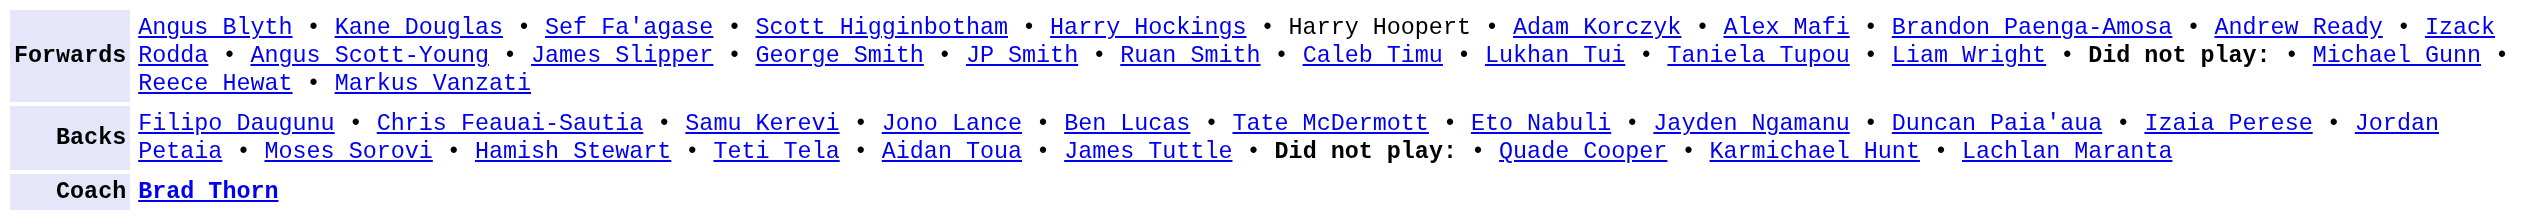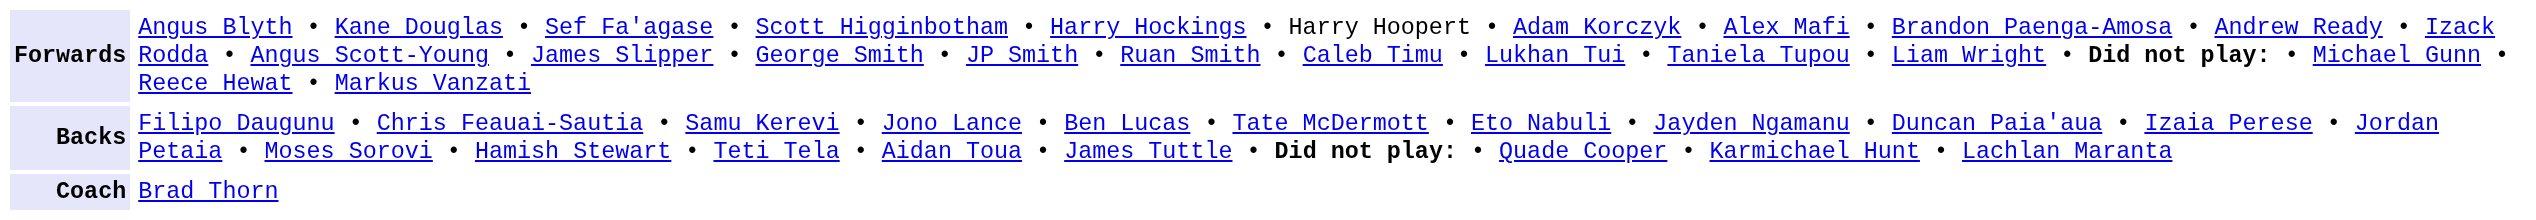Coach | column 2: bold -> normal
